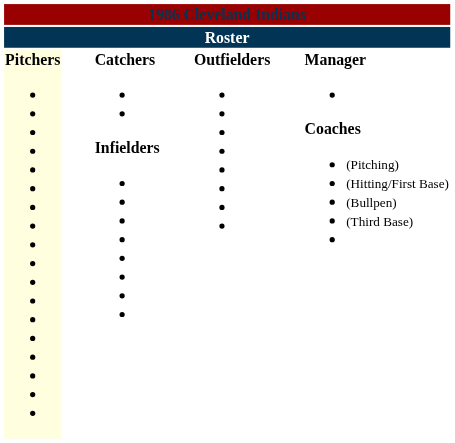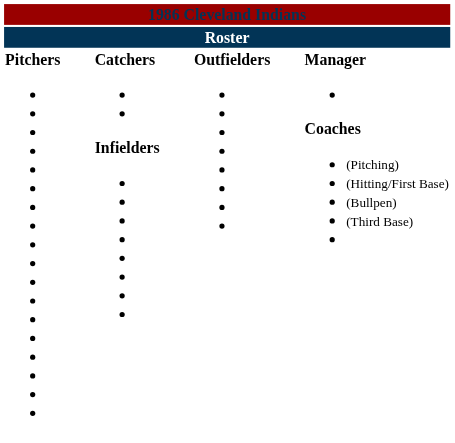Pitchers | column 1: lightyellow background -> no background
